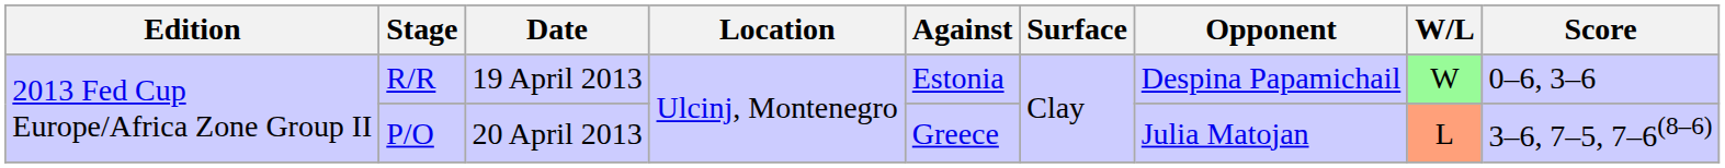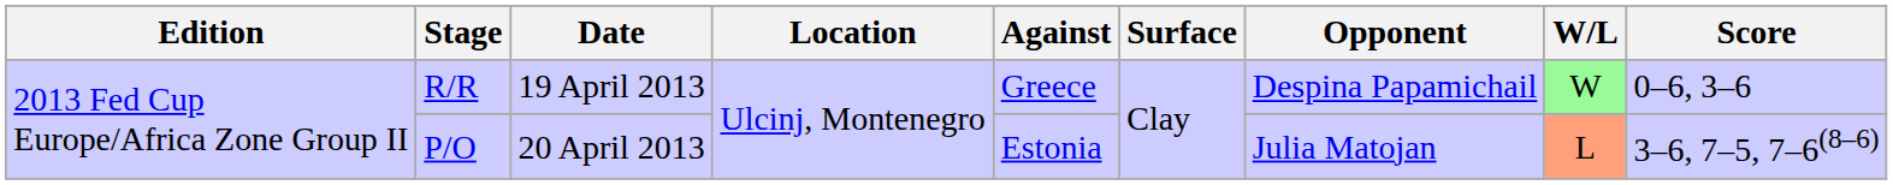R/R | Against: Estonia -> Greece
P/O | Against: Greece -> Estonia
